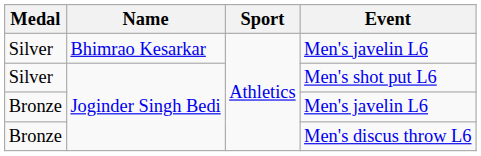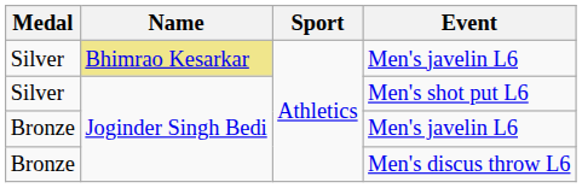Silver / Men's javelin L6 | Name: no background -> khaki background
